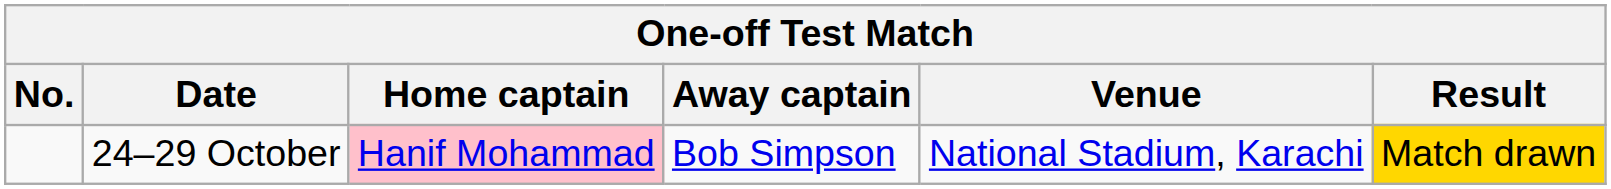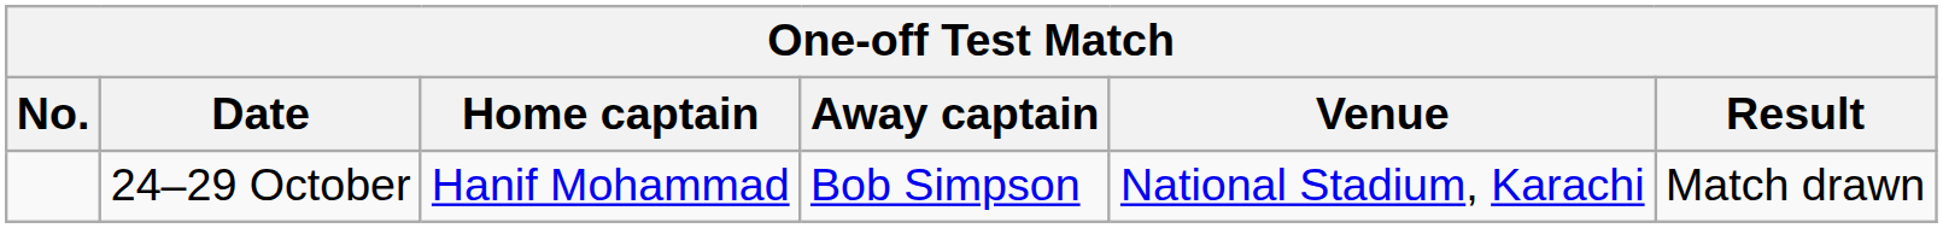24–29 October | Home captain: pink background -> no background
24–29 October | Result: gold background -> no background
